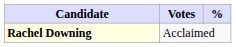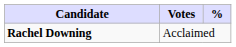Rachel Downing | Candidate: lightyellow background -> no background
